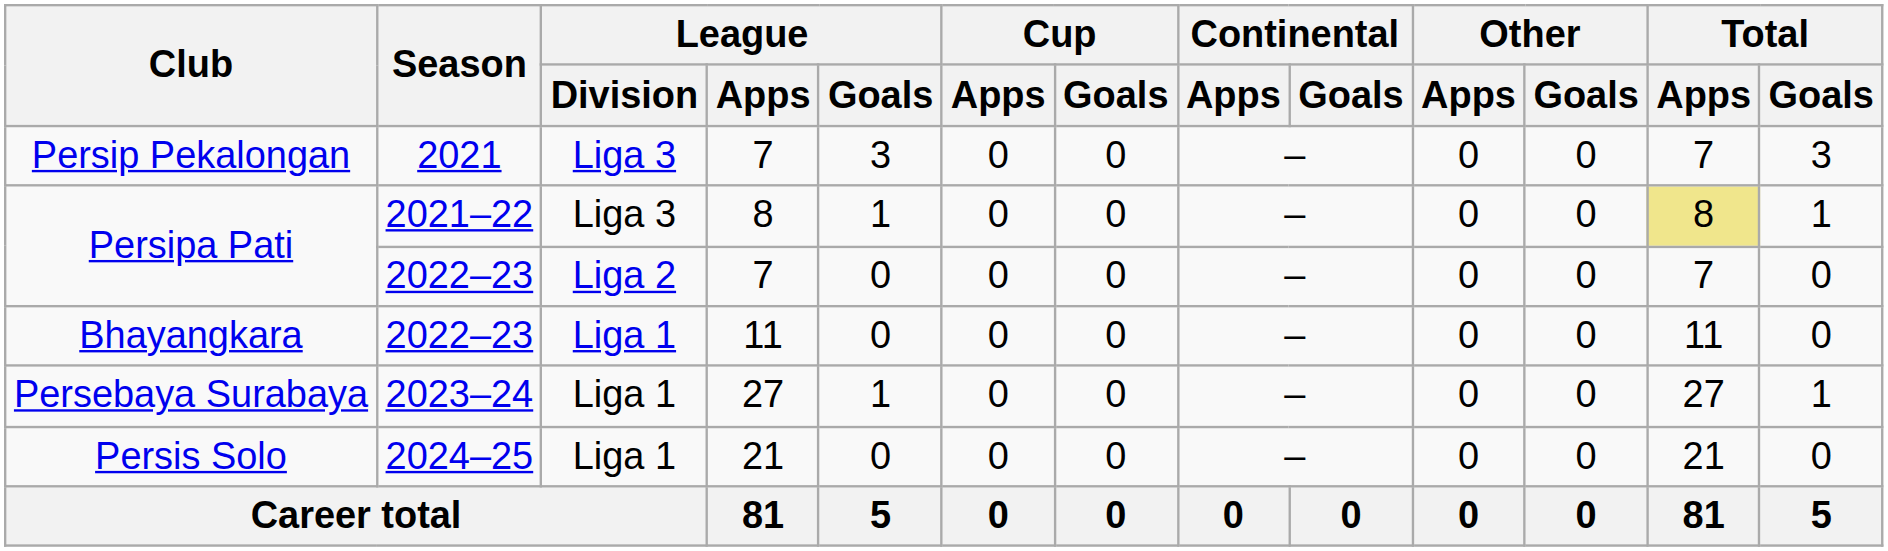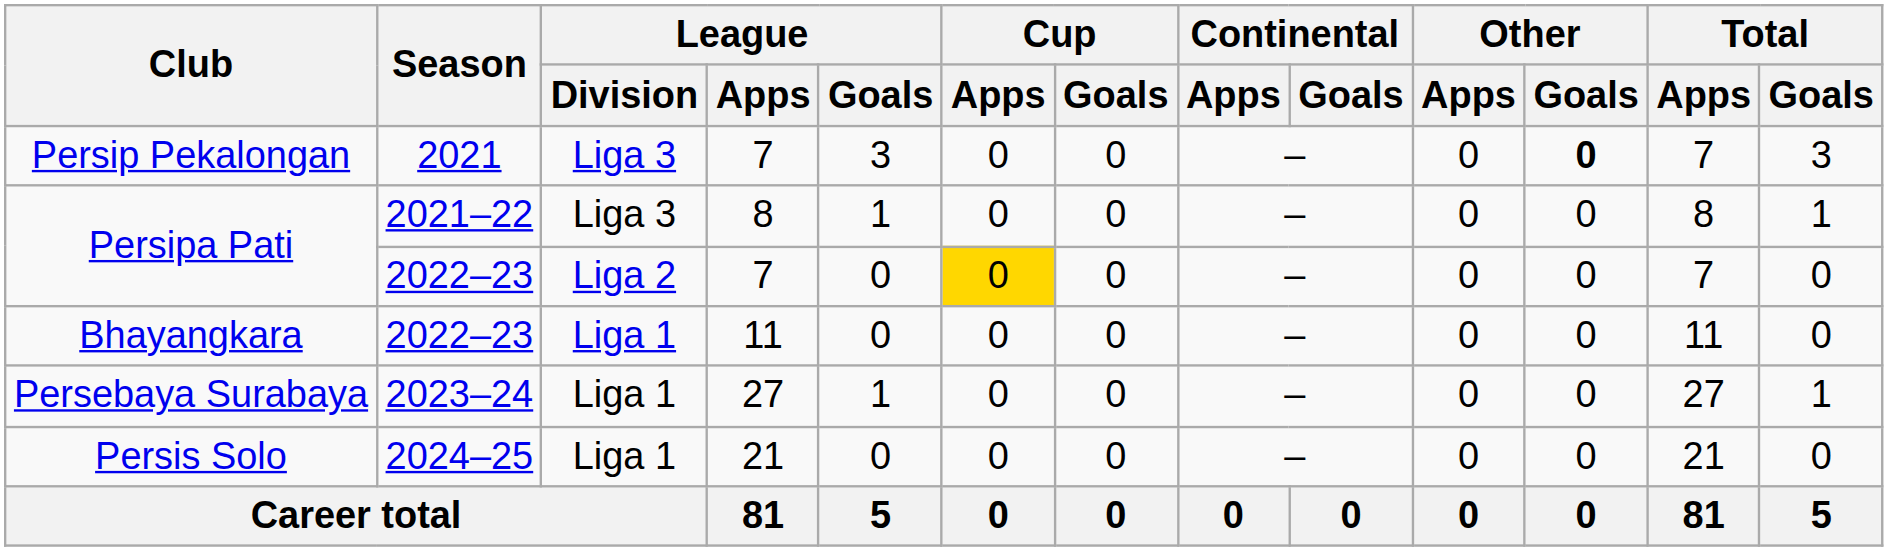Persip Pekalongan | Other / Goals: normal -> bold
Persipa Pati / 2021–22 | Total / Apps: khaki background -> no background
Persipa Pati / 2022–23 | Cup / Apps: no background -> gold background
